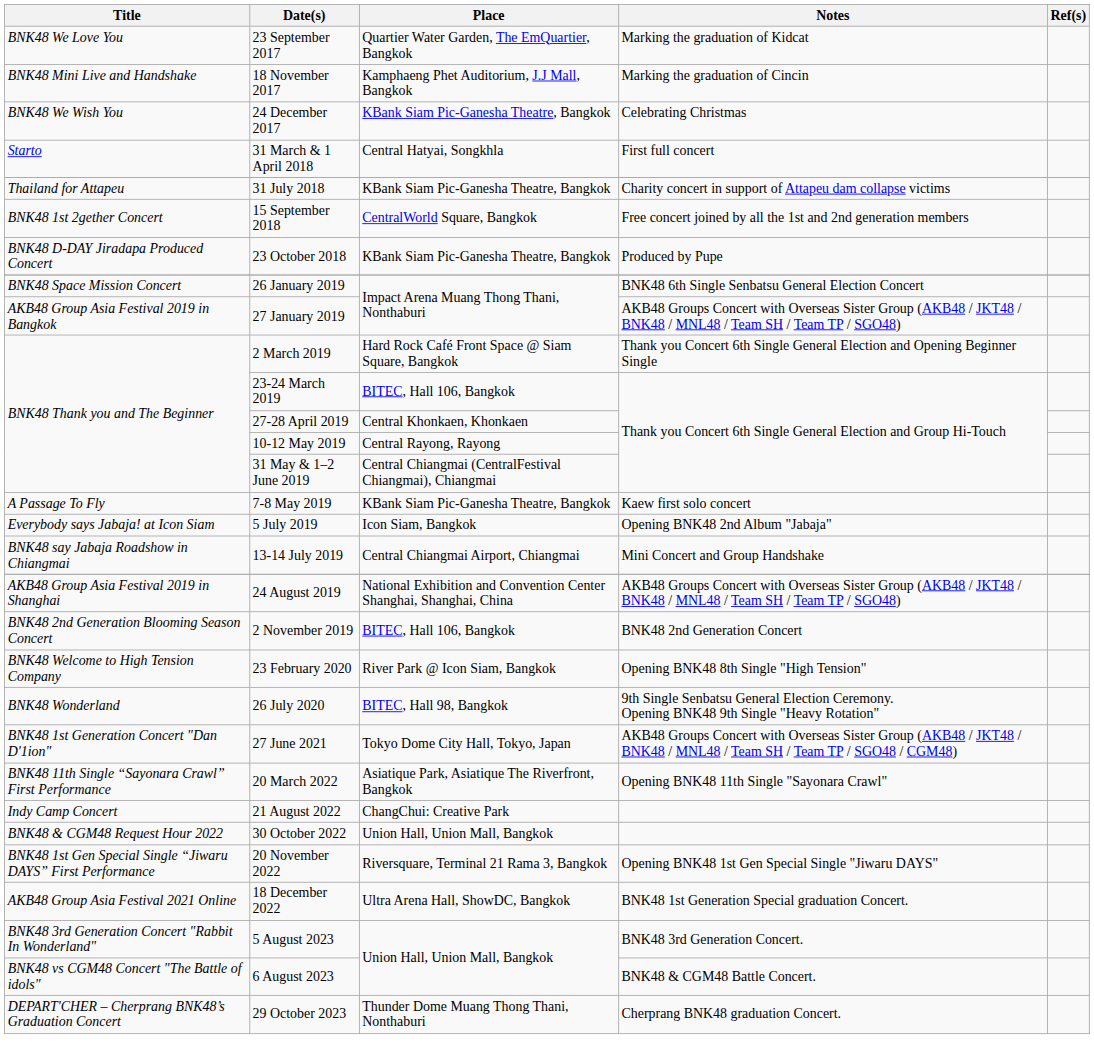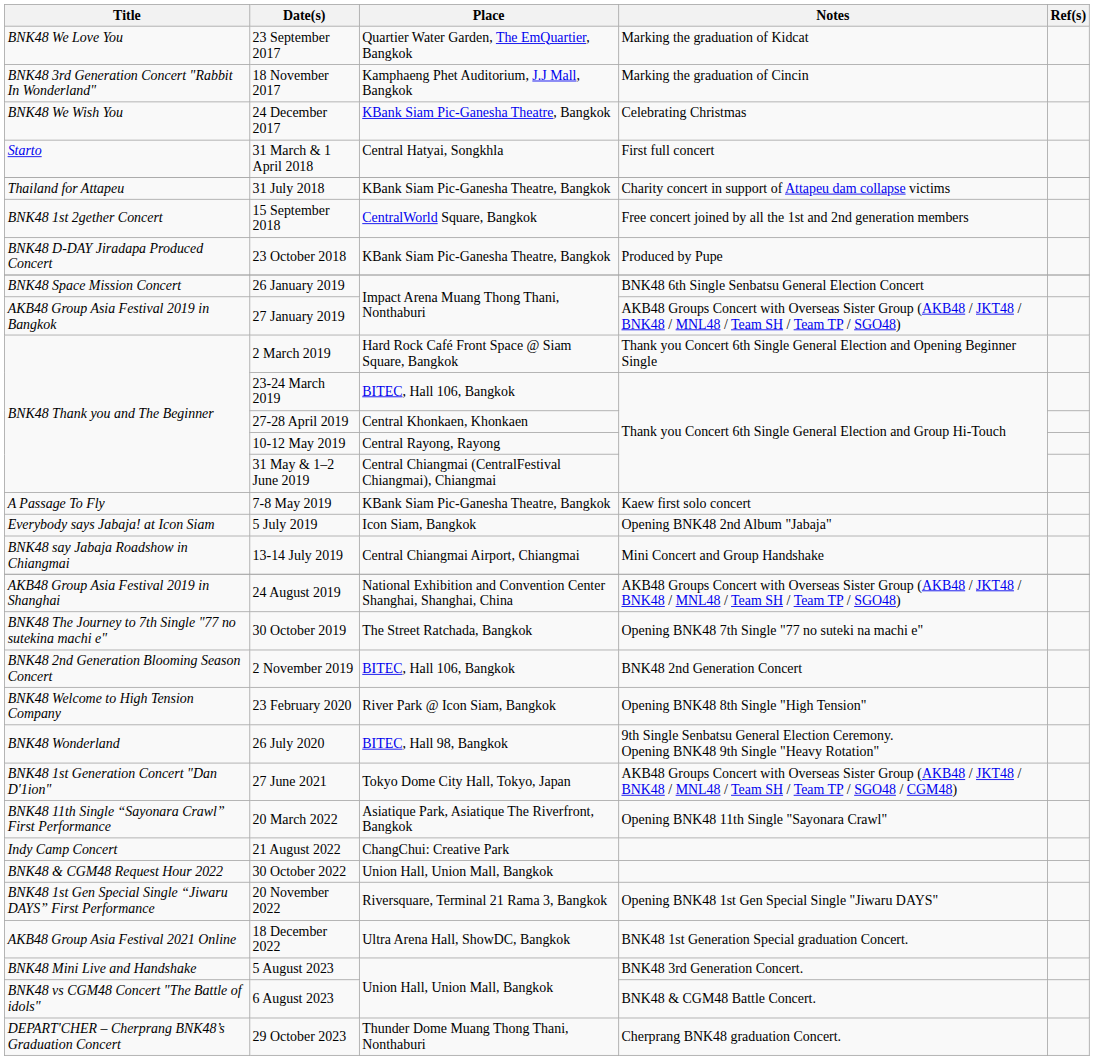18 November 2017 | Title: BNK48 Mini Live and Handshake -> BNK48 3rd Generation Concert "Rabbit In Wonderland"
+ row: BNK48 The Journey to 7th Single "77 no sutekina machi e" | 30 October 2019 | The Street Ratchada, Bangkok | Opening BNK48 7th Single "77 no suteki na machi e"
5 August 2023 | Title: BNK48 3rd Generation Concert "Rabbit In Wonderland" -> BNK48 Mini Live and Handshake
